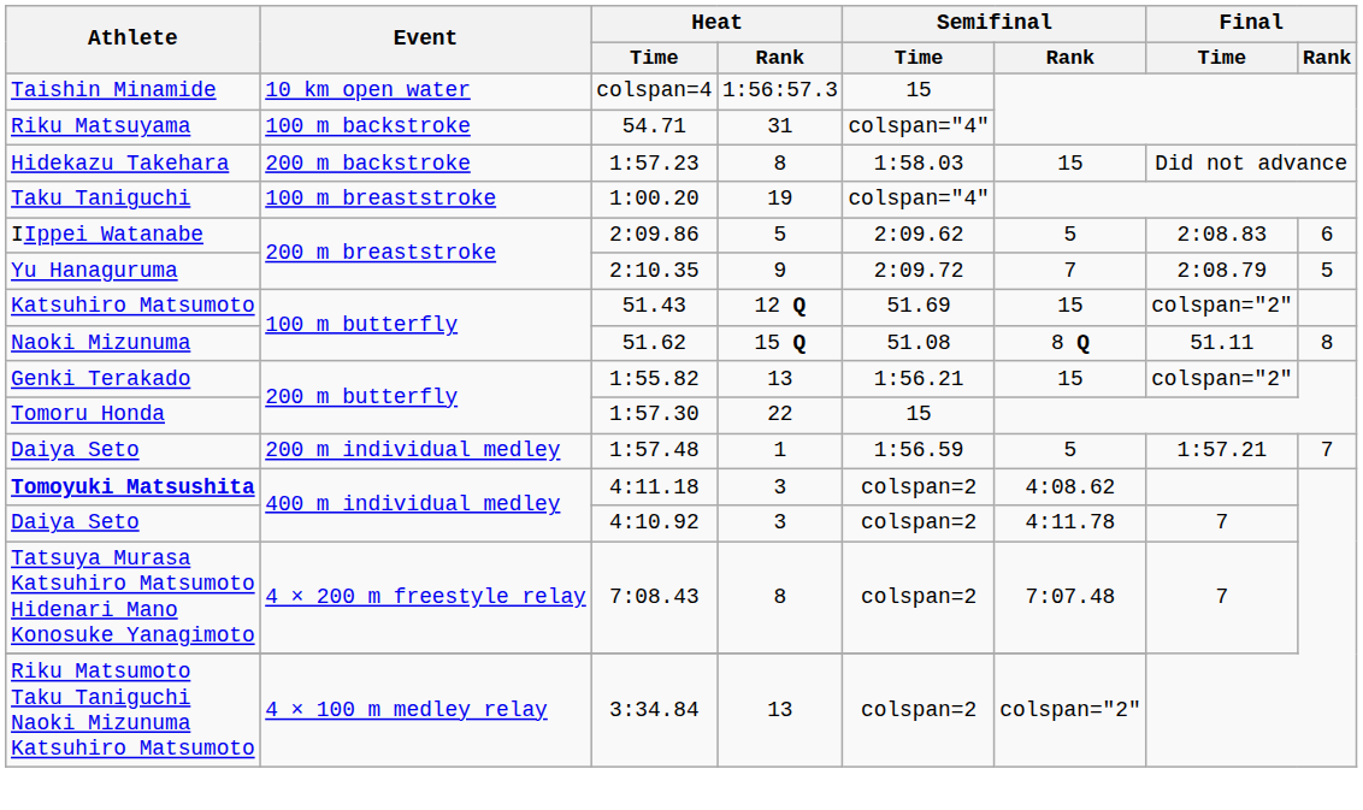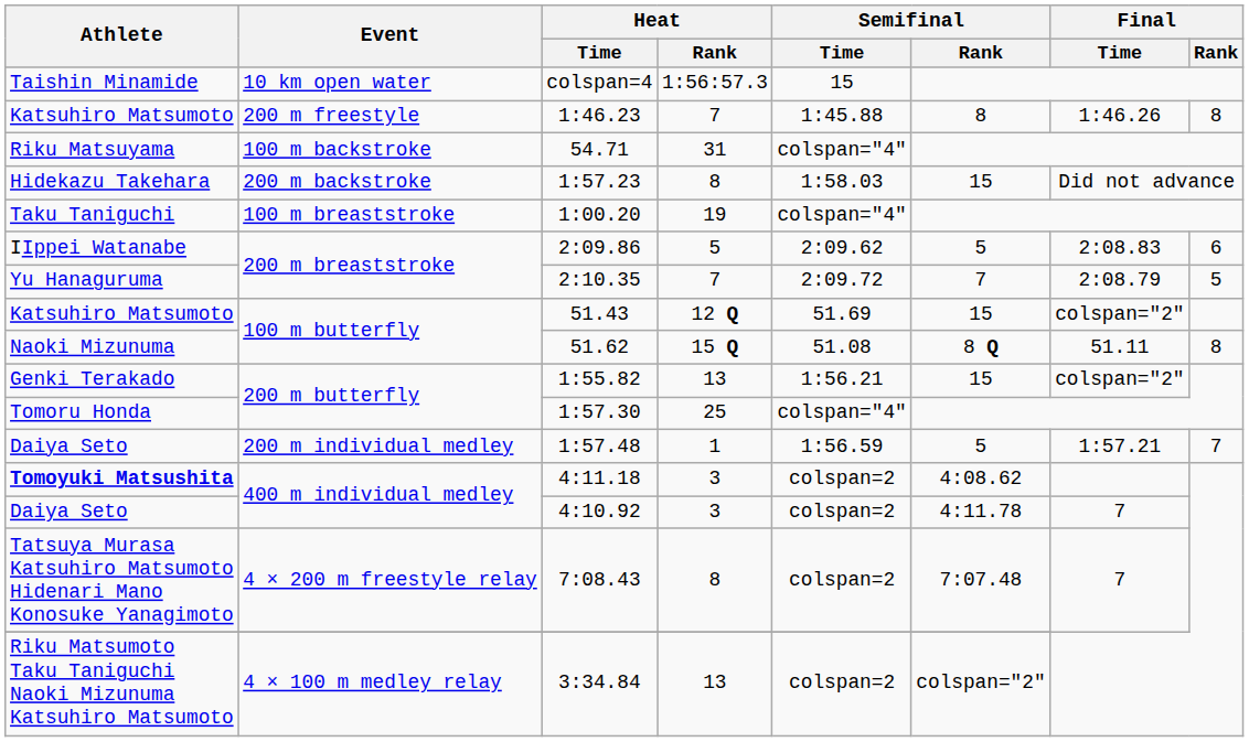+ row: Katsuhiro Matsumoto | 200 m freestyle | 1:46.23 | 7 | 1:45.88 | 8 | 1:46.26 | 8
2:10.35 | Heat / Rank: 9 -> 7
1:57.30 | Heat / Rank: 22 -> 25
1:57.30 | Semifinal / Time: 15 -> colspan="4"
